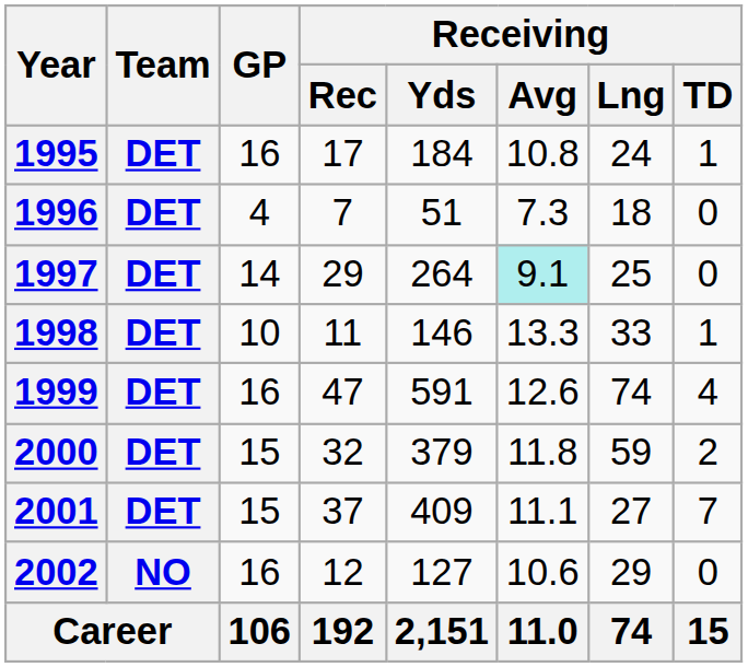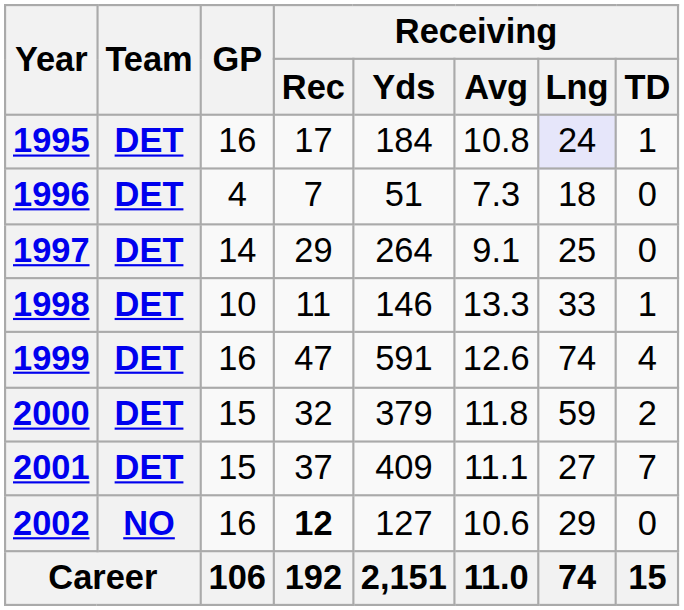1995 | Receiving / Lng: no background -> lavender background
1997 | Receiving / Avg: paleturquoise background -> no background
2002 | Receiving / Rec: normal -> bold
